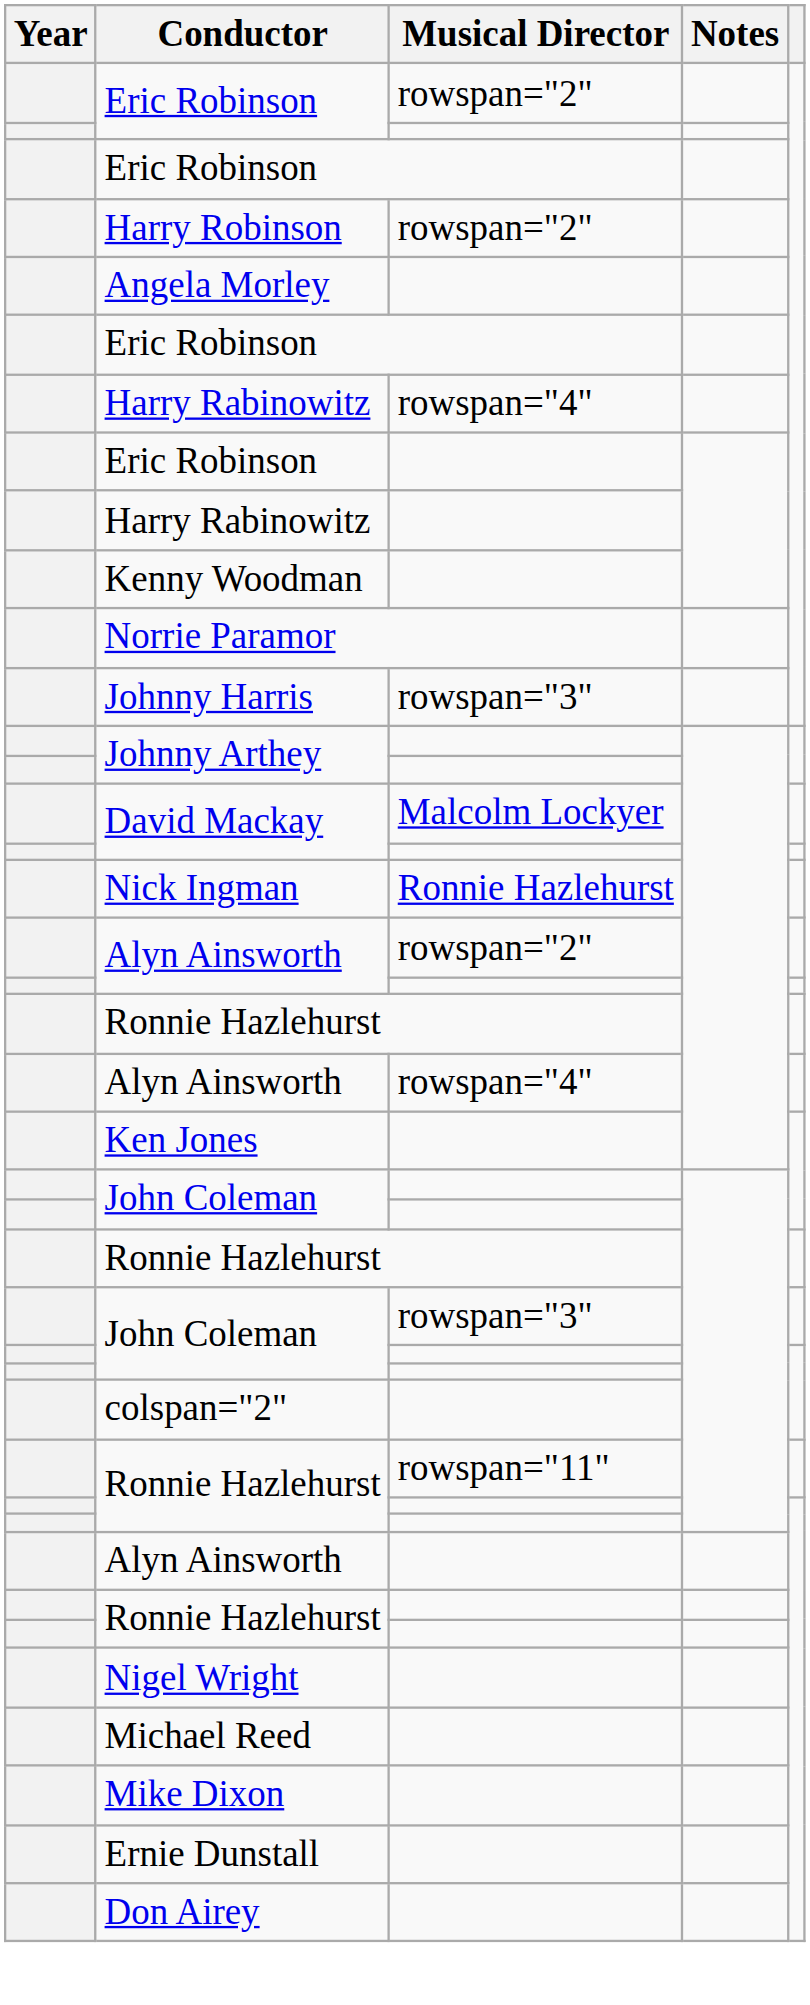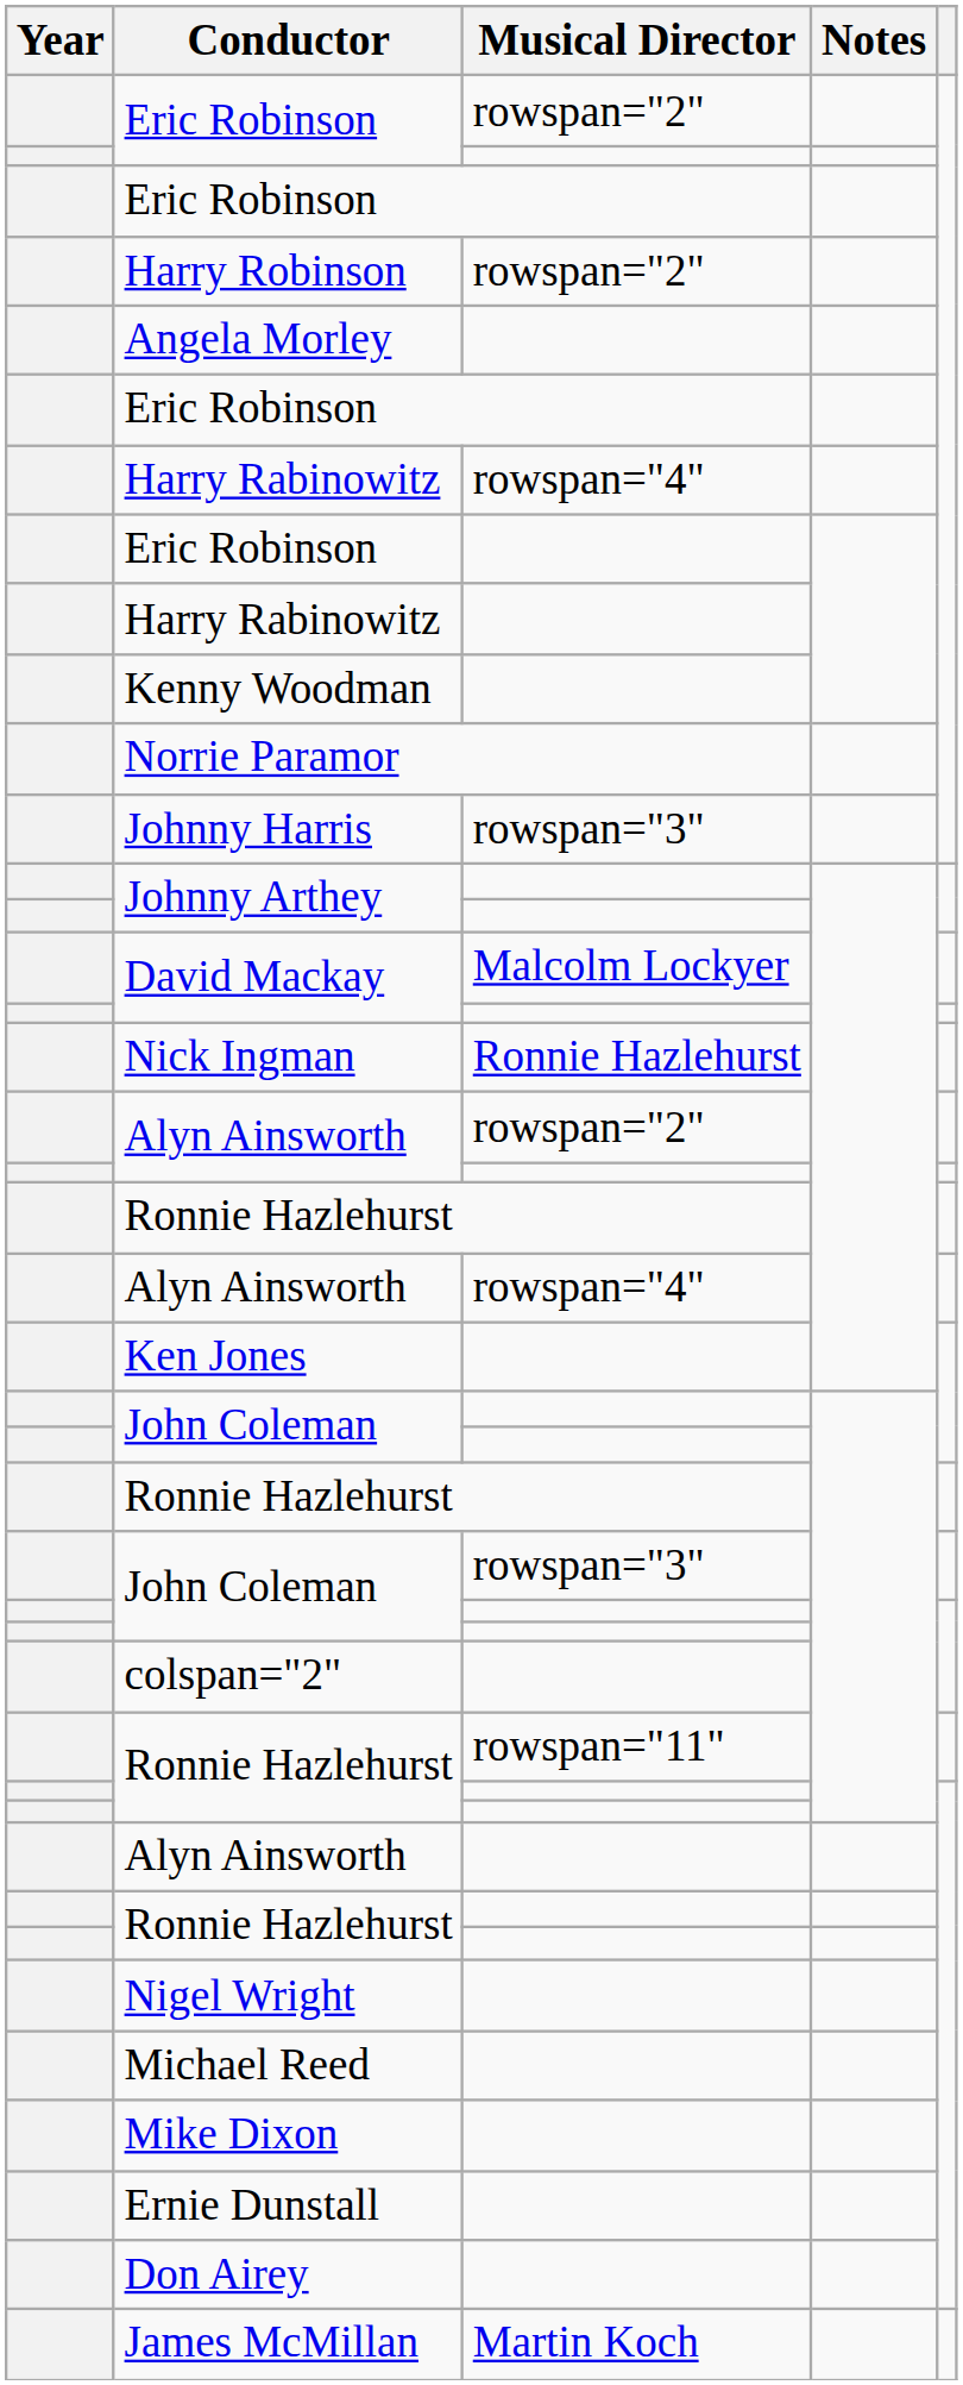+ row: James McMillan | Martin Koch
